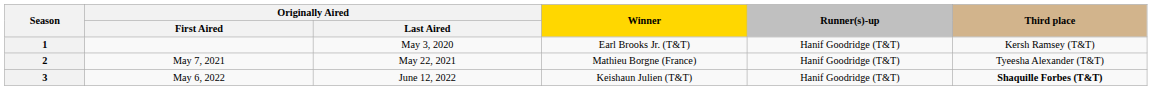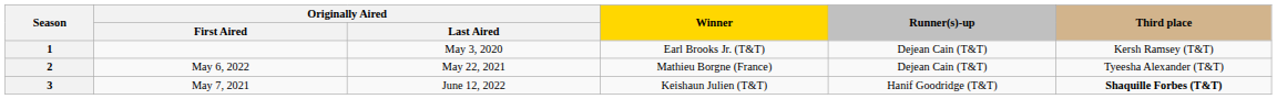1 | Runner(s)-up: Hanif Goodridge (T&T) -> Dejean Cain (T&T)
2 | Originally Aired / First Aired: May 7, 2021 -> May 6, 2022
2 | Runner(s)-up: Hanif Goodridge (T&T) -> Dejean Cain (T&T)
3 | Originally Aired / First Aired: May 6, 2022 -> May 7, 2021
